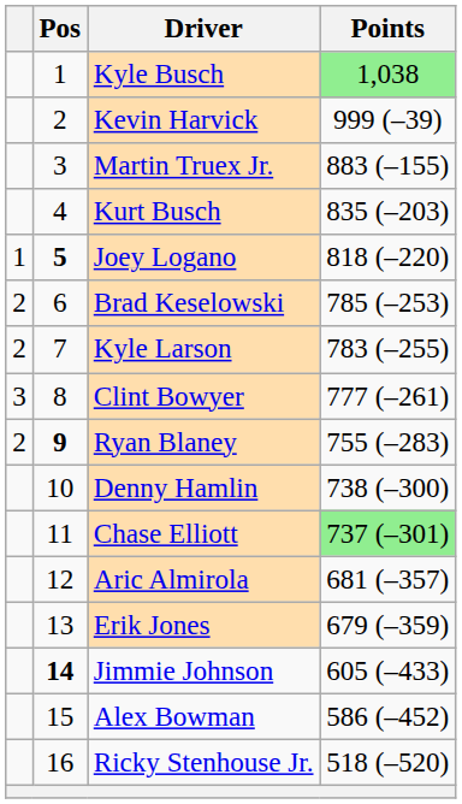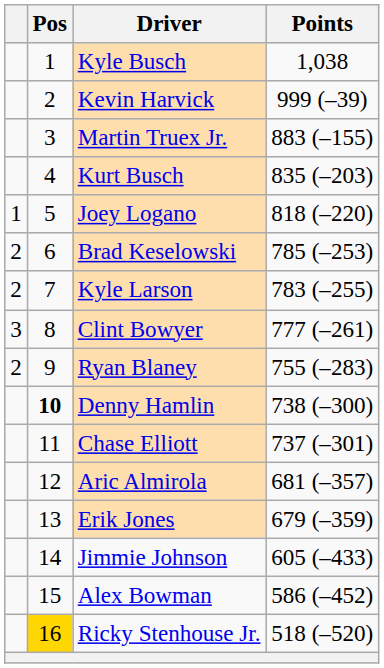Kyle Busch | Points: lightgreen background -> no background
Joey Logano | Pos: bold -> normal
Ryan Blaney | Pos: bold -> normal
Denny Hamlin | Pos: normal -> bold
Chase Elliott | Points: lightgreen background -> no background
Jimmie Johnson | Pos: bold -> normal
Ricky Stenhouse Jr. | Pos: no background -> gold background
